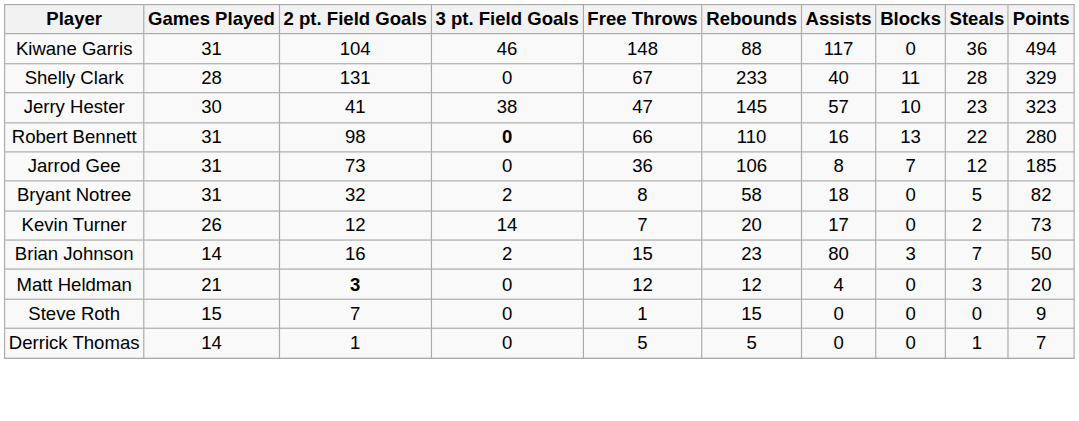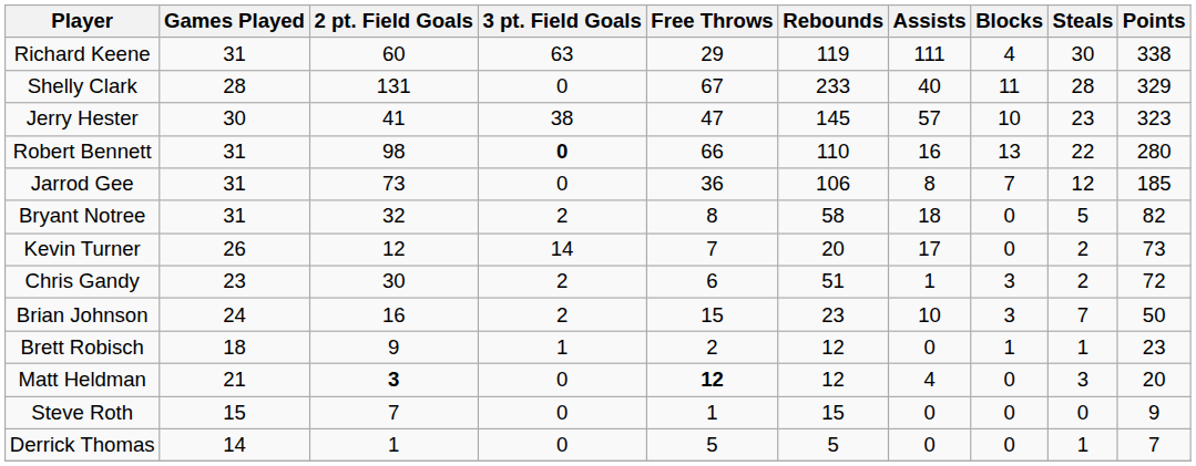- row: Kiwane Garris | 31 | 104 | 46 | 148 | 88 | 117 | 0 | 36 | 494
+ row: Richard Keene | 31 | 60 | 63 | 29 | 119 | 111 | 4 | 30 | 338
+ row: Chris Gandy | 23 | 30 | 2 | 6 | 51 | 1 | 3 | 2 | 72
Brian Johnson | Games Played: 14 -> 24
Brian Johnson | Assists: 80 -> 10
+ row: Brett Robisch | 18 | 9 | 1 | 2 | 12 | 0 | 1 | 1 | 23
Matt Heldman | Free Throws: normal -> bold
